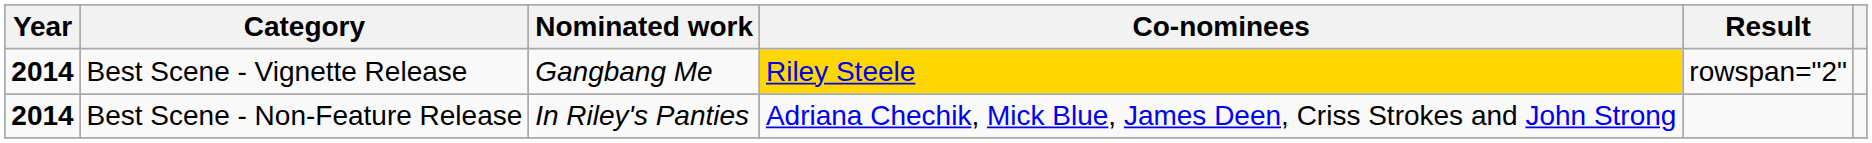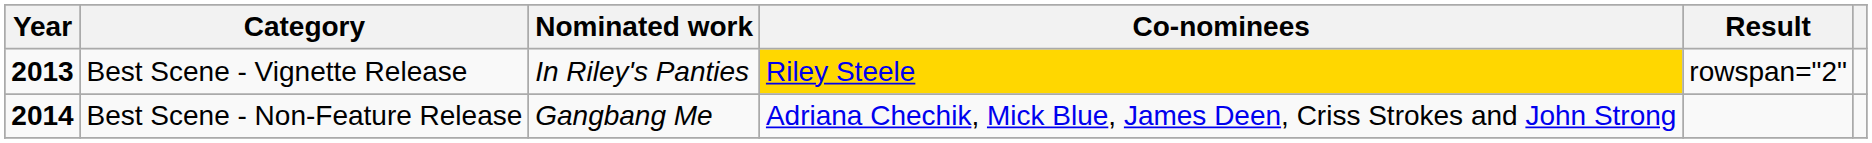Best Scene - Vignette Release | Year: 2014 -> 2013
Best Scene - Vignette Release | Nominated work: Gangbang Me -> In Riley's Panties
Best Scene - Non-Feature Release | Nominated work: In Riley's Panties -> Gangbang Me
